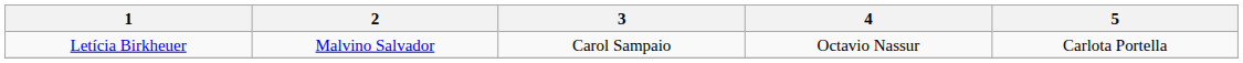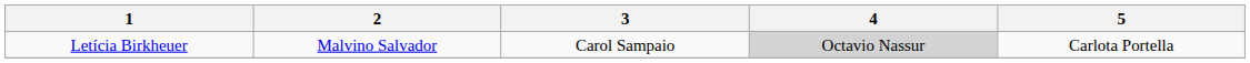Letícia Birkheuer | 4: no background -> lightgrey background
